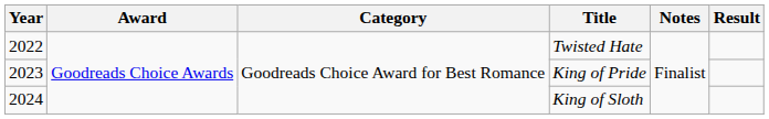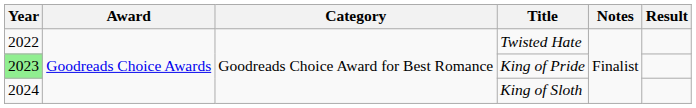King of Pride | Year: no background -> lightgreen background
